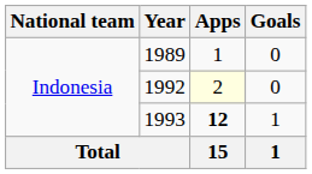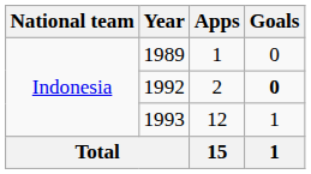1992 | Apps: lightyellow background -> no background
1992 | Goals: normal -> bold
1993 | Apps: bold -> normal
